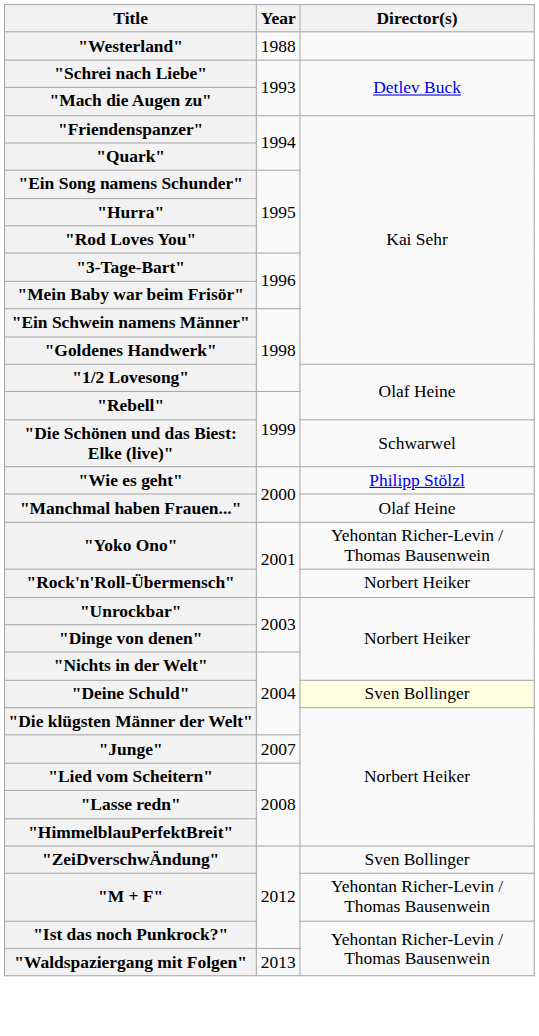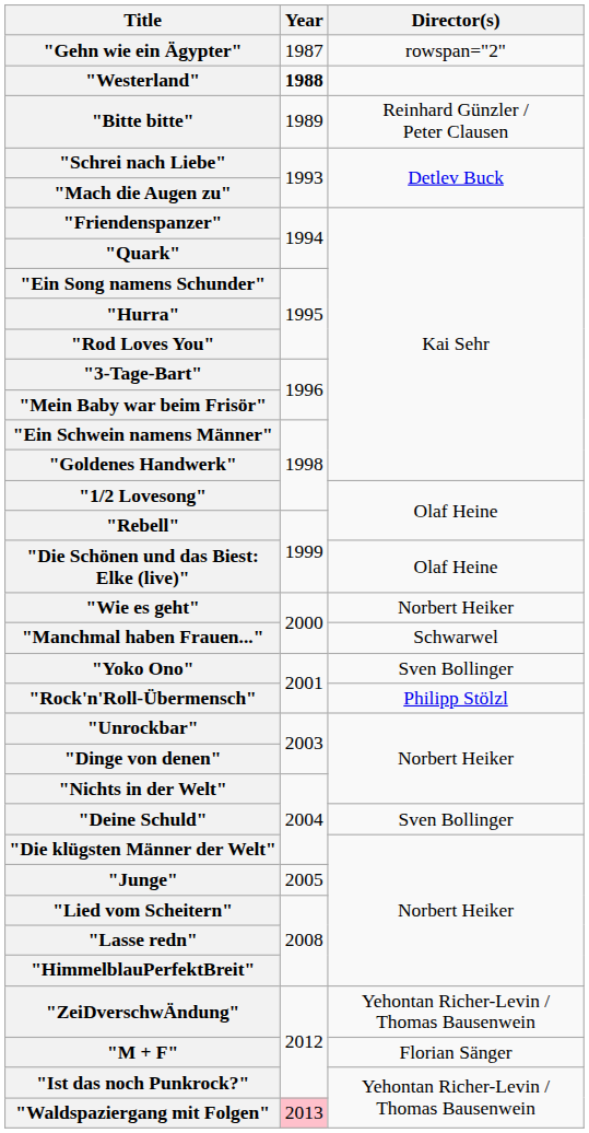+ row: "Gehn wie ein Ägypter" | 1987 | rowspan="2"
"Westerland" | Year: normal -> bold
+ row: "Bitte bitte" | 1989 | Reinhard Günzler / Peter Clausen
"Die Schönen und das Biest: Elke (live)" | Director(s): Schwarwel -> Olaf Heine
"Wie es geht" | Director(s): Philipp Stölzl -> Norbert Heiker
"Manchmal haben Frauen..." | Director(s): Olaf Heine -> Schwarwel
"Yoko Ono" | Director(s): Yehontan Richer-Levin / Thomas Bausenwein -> Sven Bollinger
"Rock'n'Roll-Übermensch" | Director(s): Norbert Heiker -> Philipp Stölzl
"Deine Schuld" | Director(s): lightyellow background -> no background
"Junge" | Year: 2007 -> 2005
"ZeiDverschwÄndung" | Director(s): Sven Bollinger -> Yehontan Richer-Levin / Thomas Bausenwein
"M + F" | Director(s): Yehontan Richer-Levin / Thomas Bausenwein -> Florian Sänger
"Waldspaziergang mit Folgen" | Year: no background -> pink background
